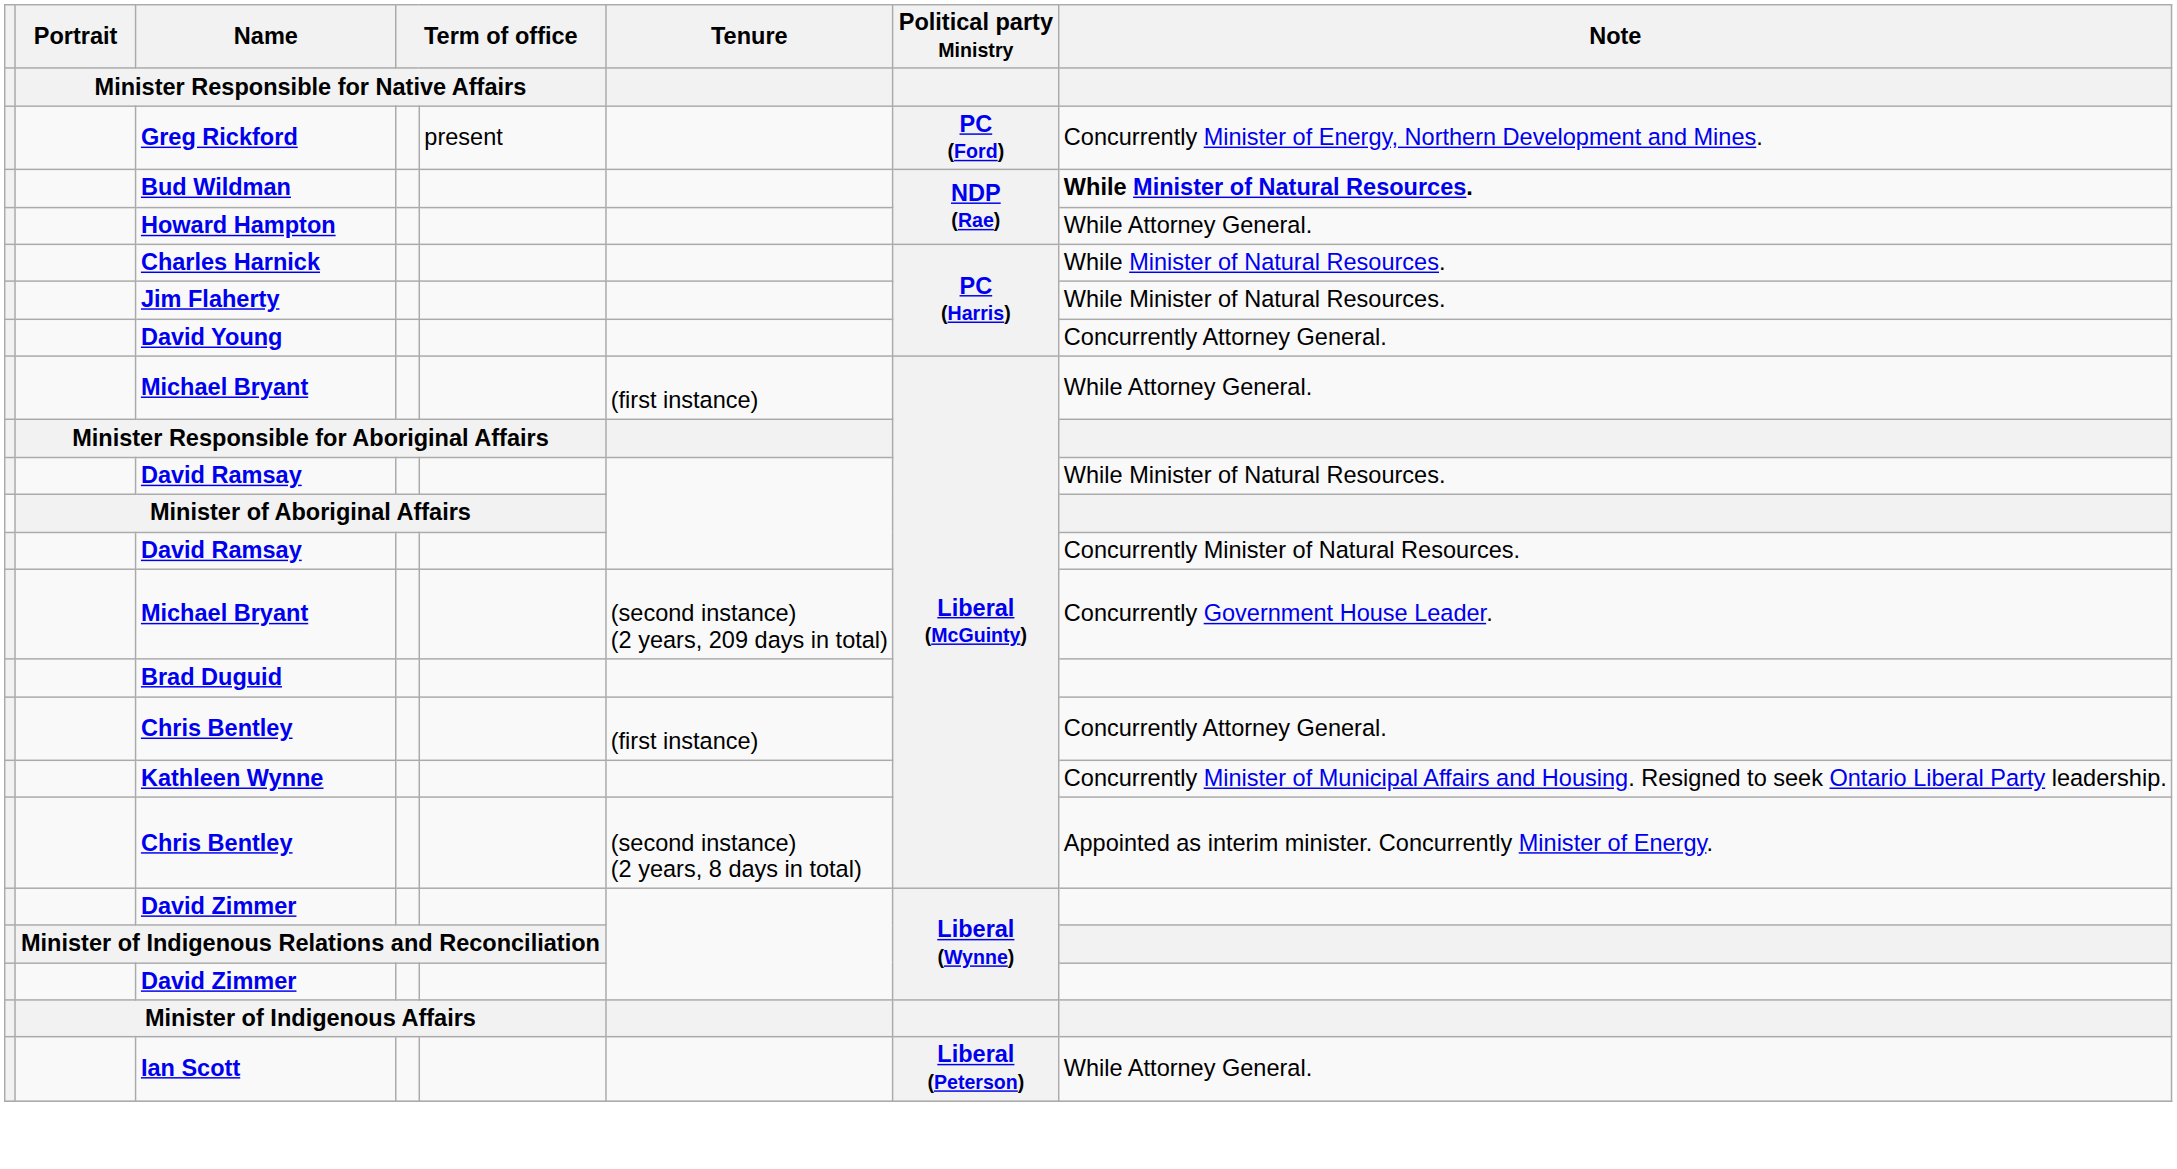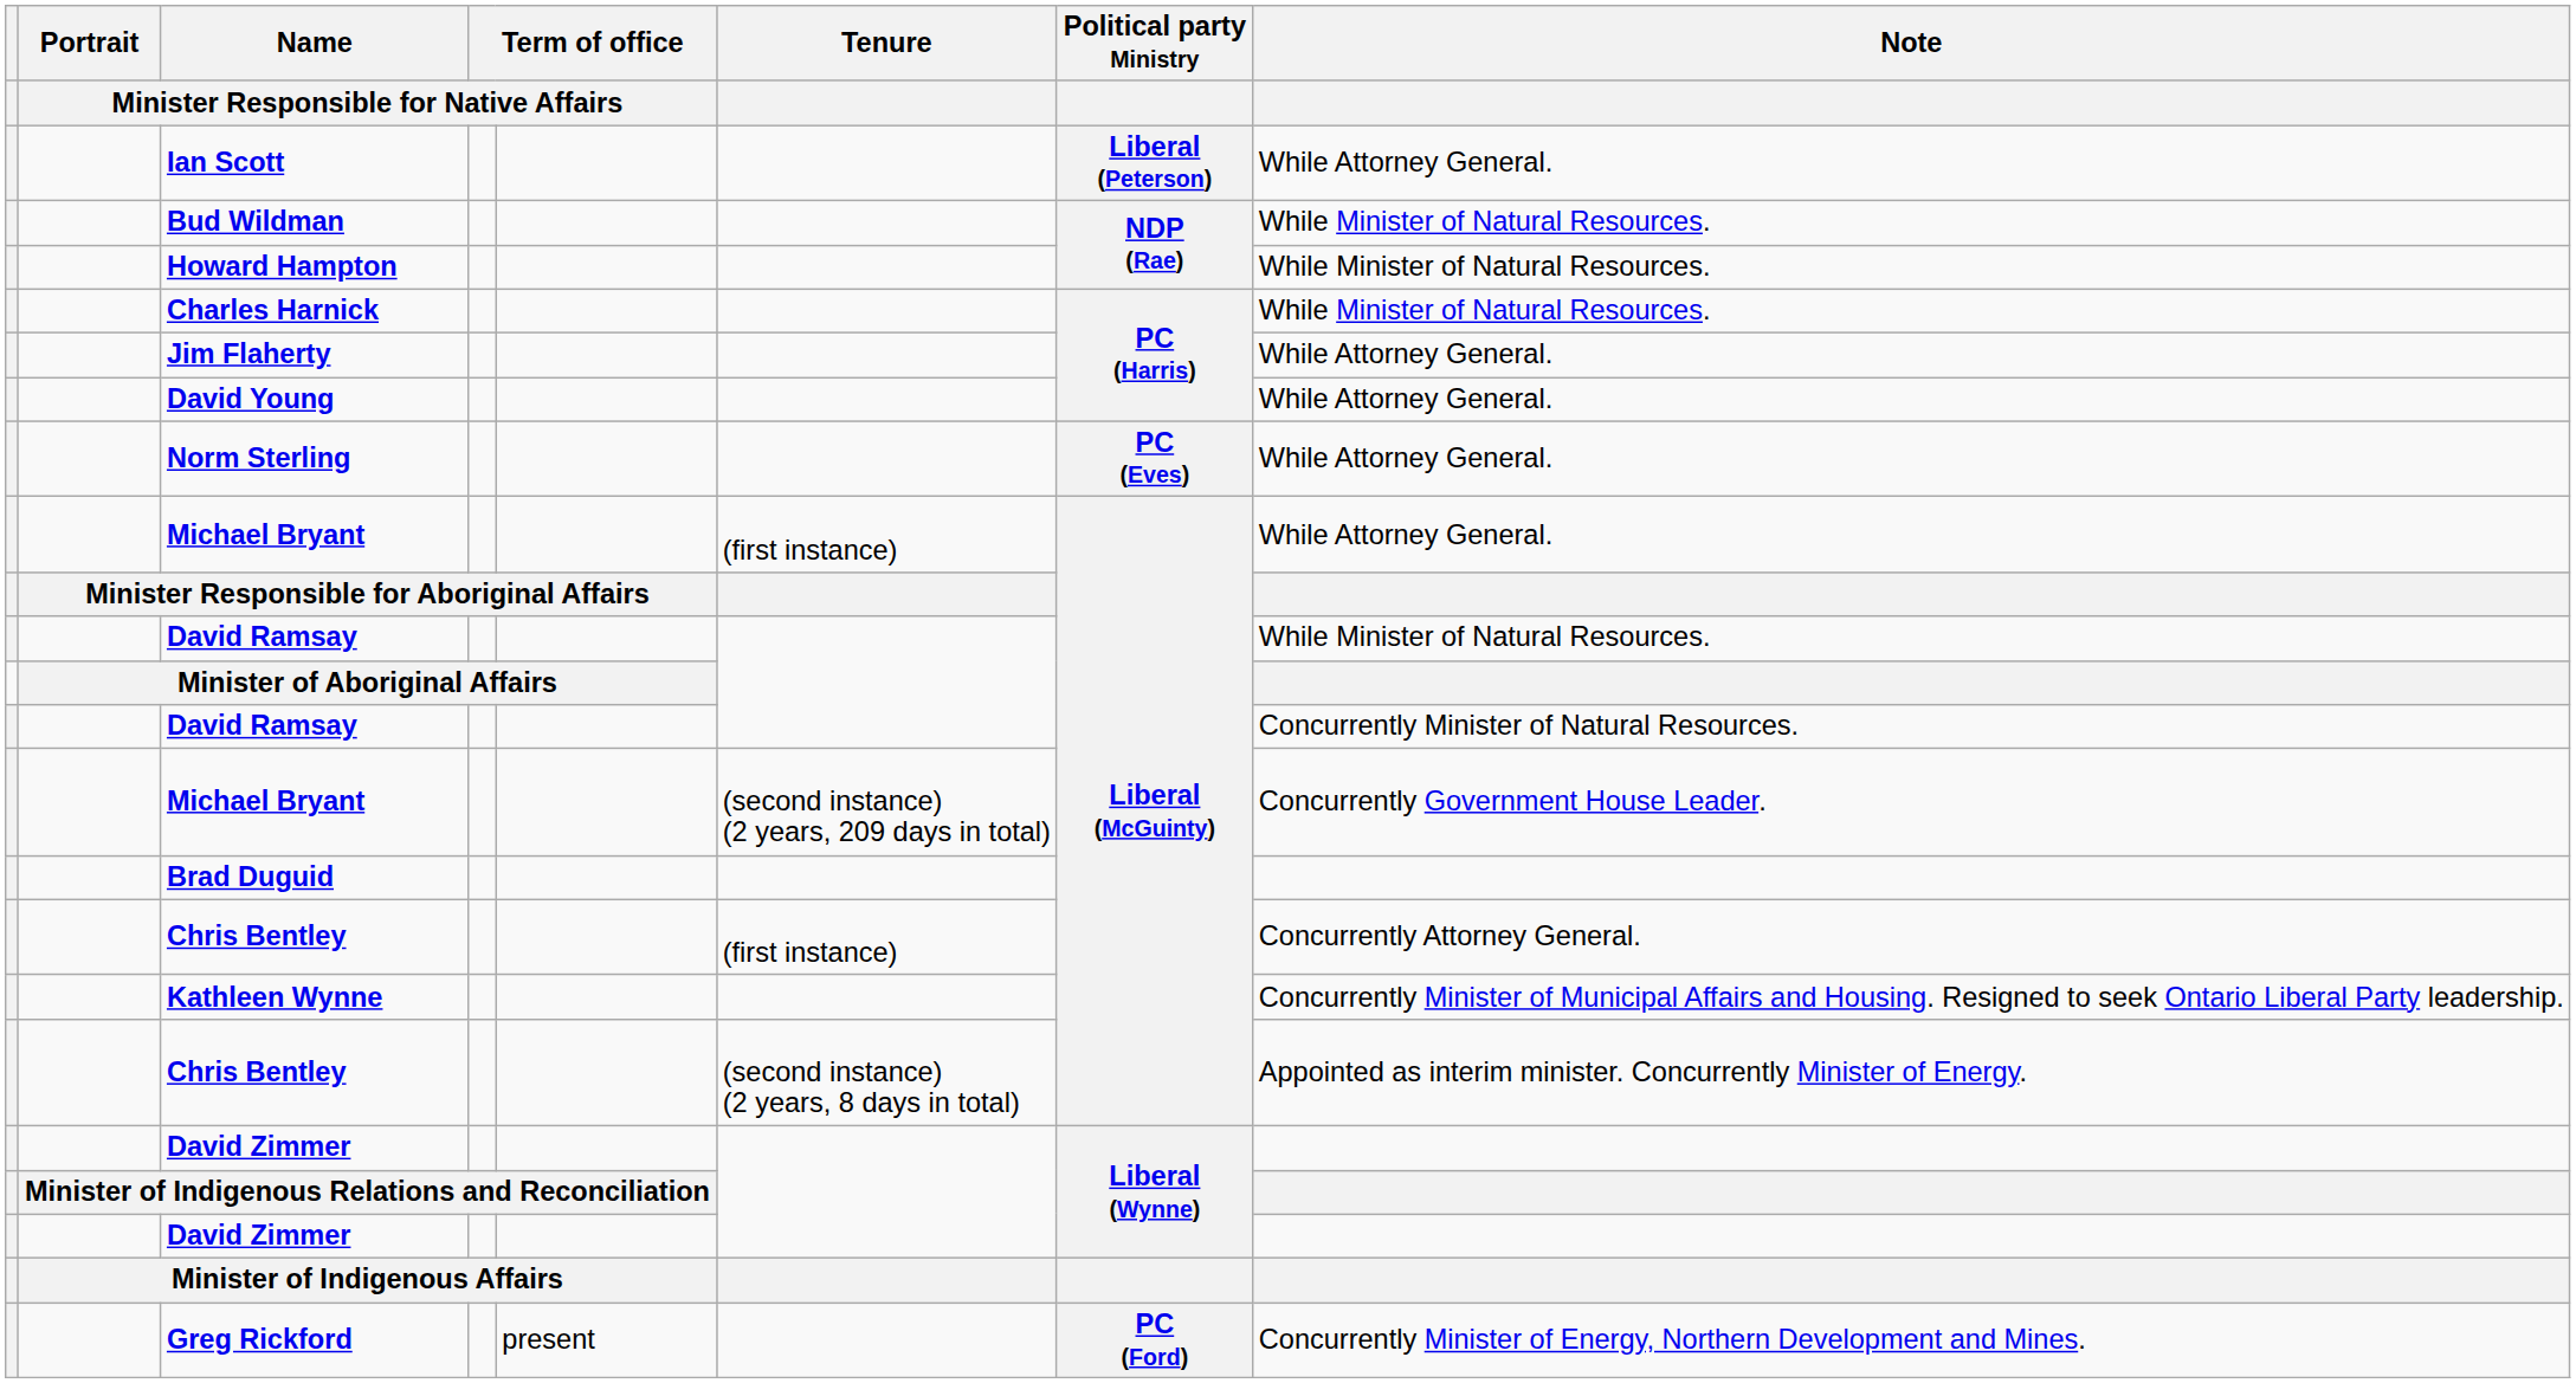rows swapped: Ian Scott <-> Greg Rickford
Bud Wildman | Note: bold -> normal
Howard Hampton | Note: While Attorney General. -> While Minister of Natural Resources.
Jim Flaherty | Note: While Minister of Natural Resources. -> While Attorney General.
David Young | Note: Concurrently Attorney General. -> While Attorney General.
+ row: Norm Sterling | PC (Eves) | While Attorney General.
